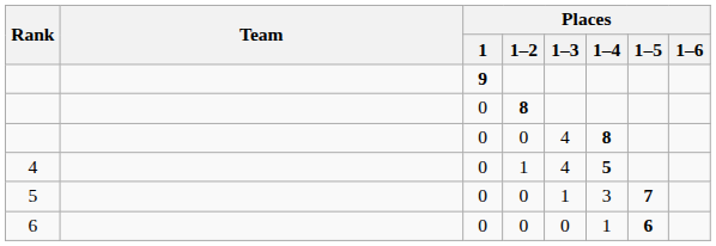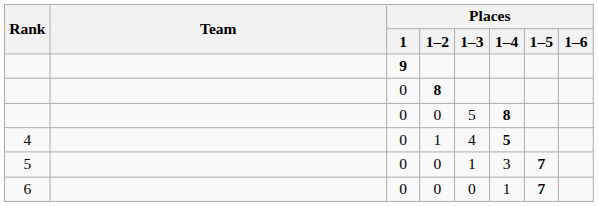row 5 | Places / 1–3: 4 -> 5
row 8 | Places / 1–5: 6 -> 7
